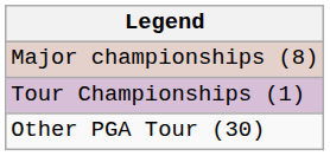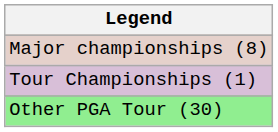row 4 | column 1: no background -> lightgreen background
